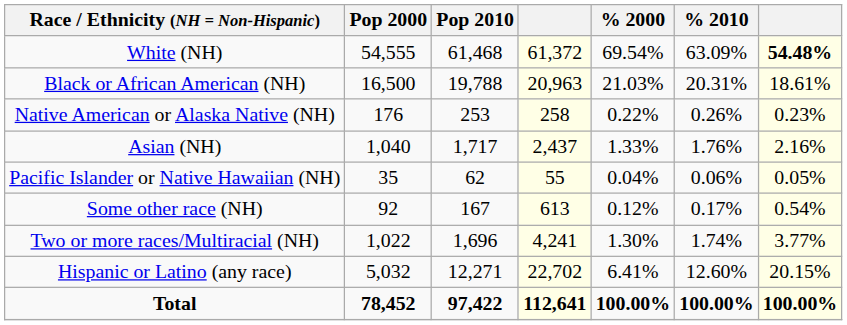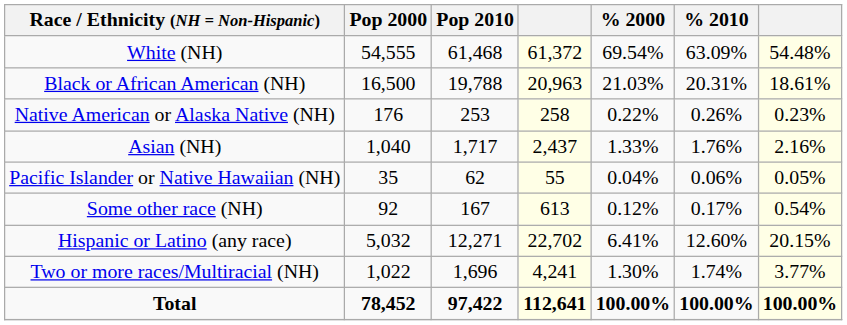White (NH) | column 7: bold -> normal
rows swapped: Two or more races/Multiracial (NH) <-> Hispanic or Latino (any race)
